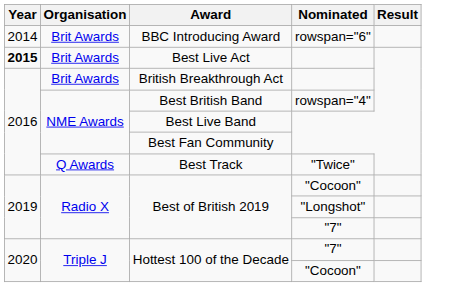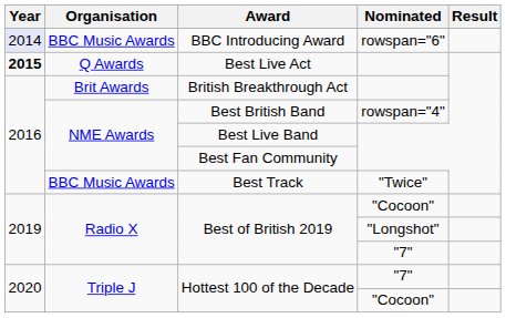BBC Introducing Award | Year: no background -> lavender background
BBC Introducing Award | Organisation: Brit Awards -> BBC Music Awards
Best Live Act | Organisation: Brit Awards -> Q Awards
Best Track | Organisation: Q Awards -> BBC Music Awards
